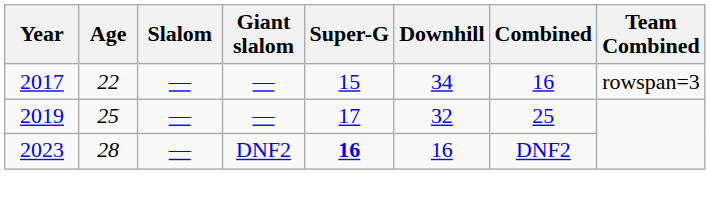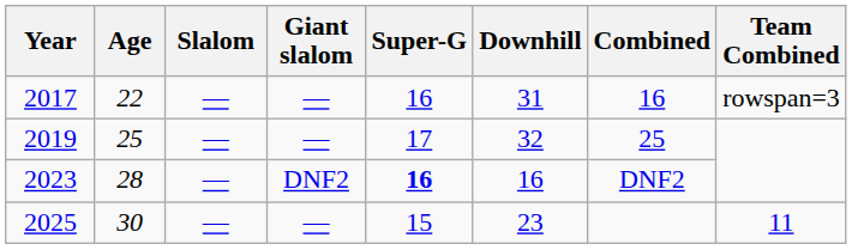2017 | Super-G: 15 -> 16
2017 | Downhill: 34 -> 31
+ row: 2025 | 30 | — | — | 15 | 23 | 11
